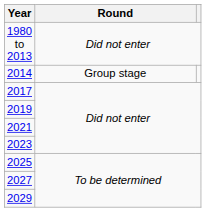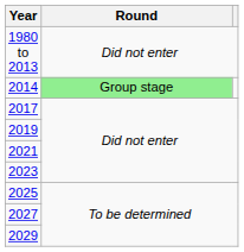2014 | Round: no background -> lightgreen background
